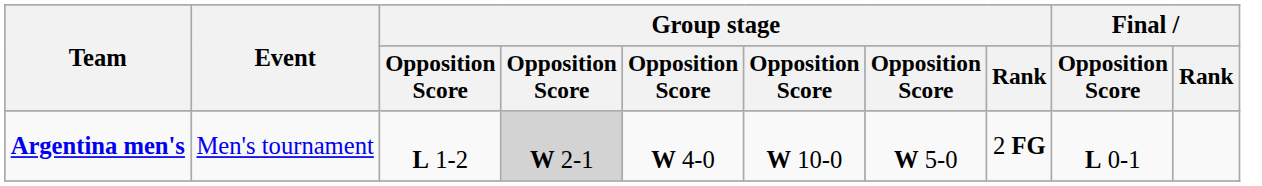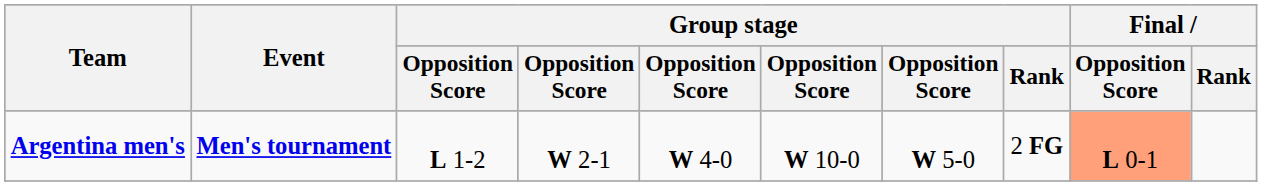Argentina men's | Event: normal -> bold
Argentina men's | column 4: lightgrey background -> no background
Argentina men's | Final / Opposition Score: no background -> lightsalmon background
